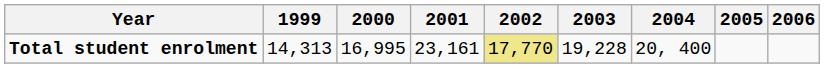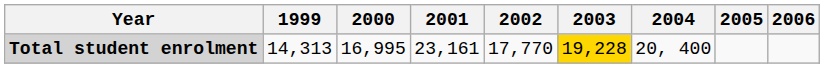row 2 | Year: no background -> lightgrey background
row 2 | 2002: khaki background -> no background
row 2 | 2003: no background -> gold background
